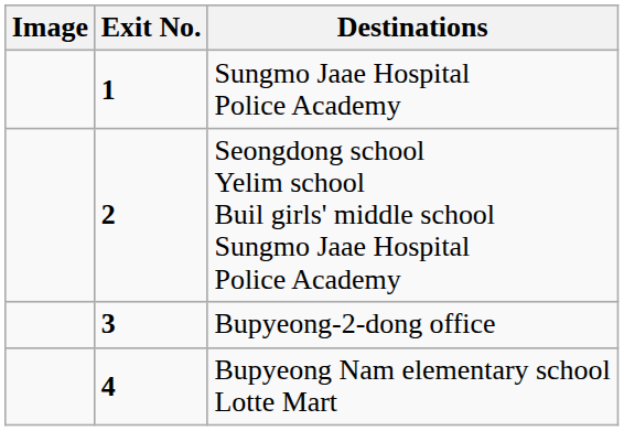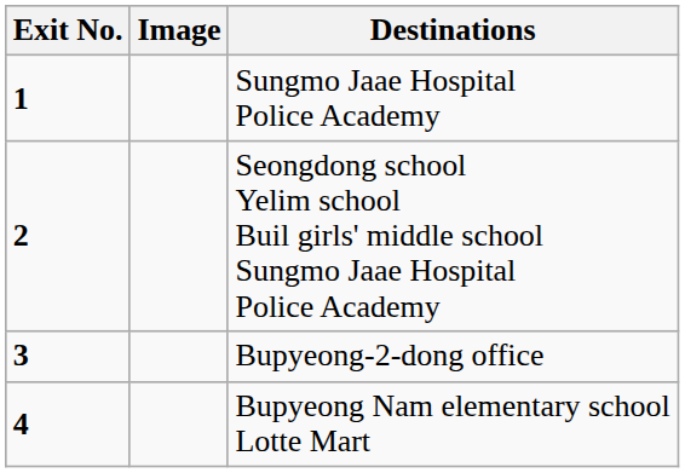columns swapped: Exit No. <-> Image
